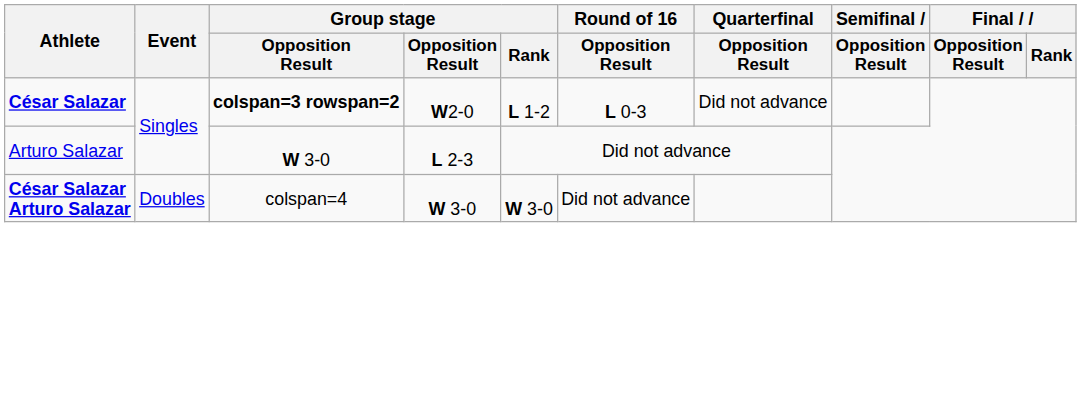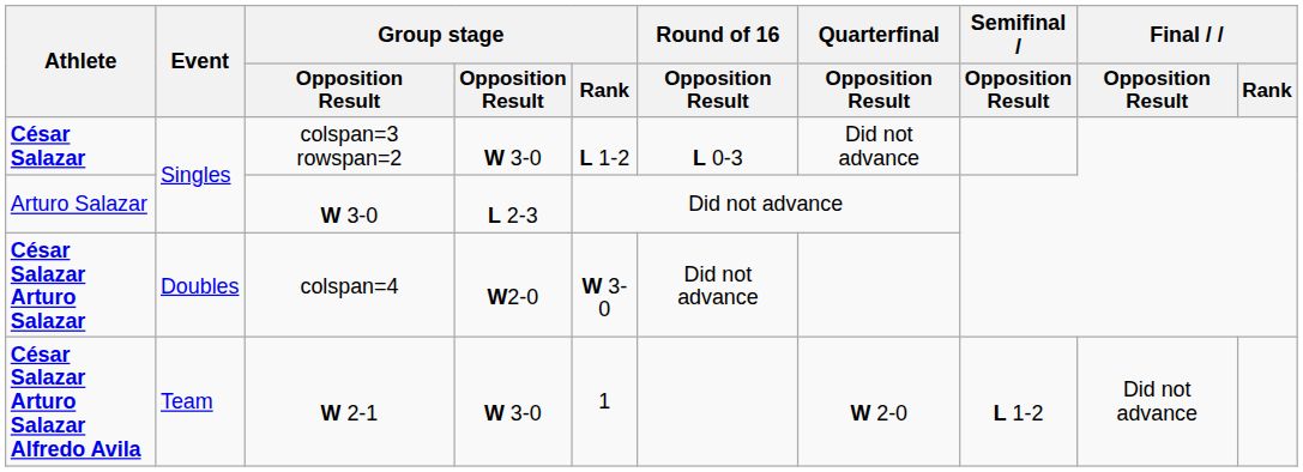César Salazar | column 3: bold -> normal
César Salazar | column 4: W2-0 -> W 3-0
César Salazar Arturo Salazar | column 4: W 3-0 -> W2-0
+ row: César Salazar Arturo Salazar Alfredo Avila | Team | W 2-1 | W 3-0 | 1 | W 2-0 | L 1-2 | Did not advance
